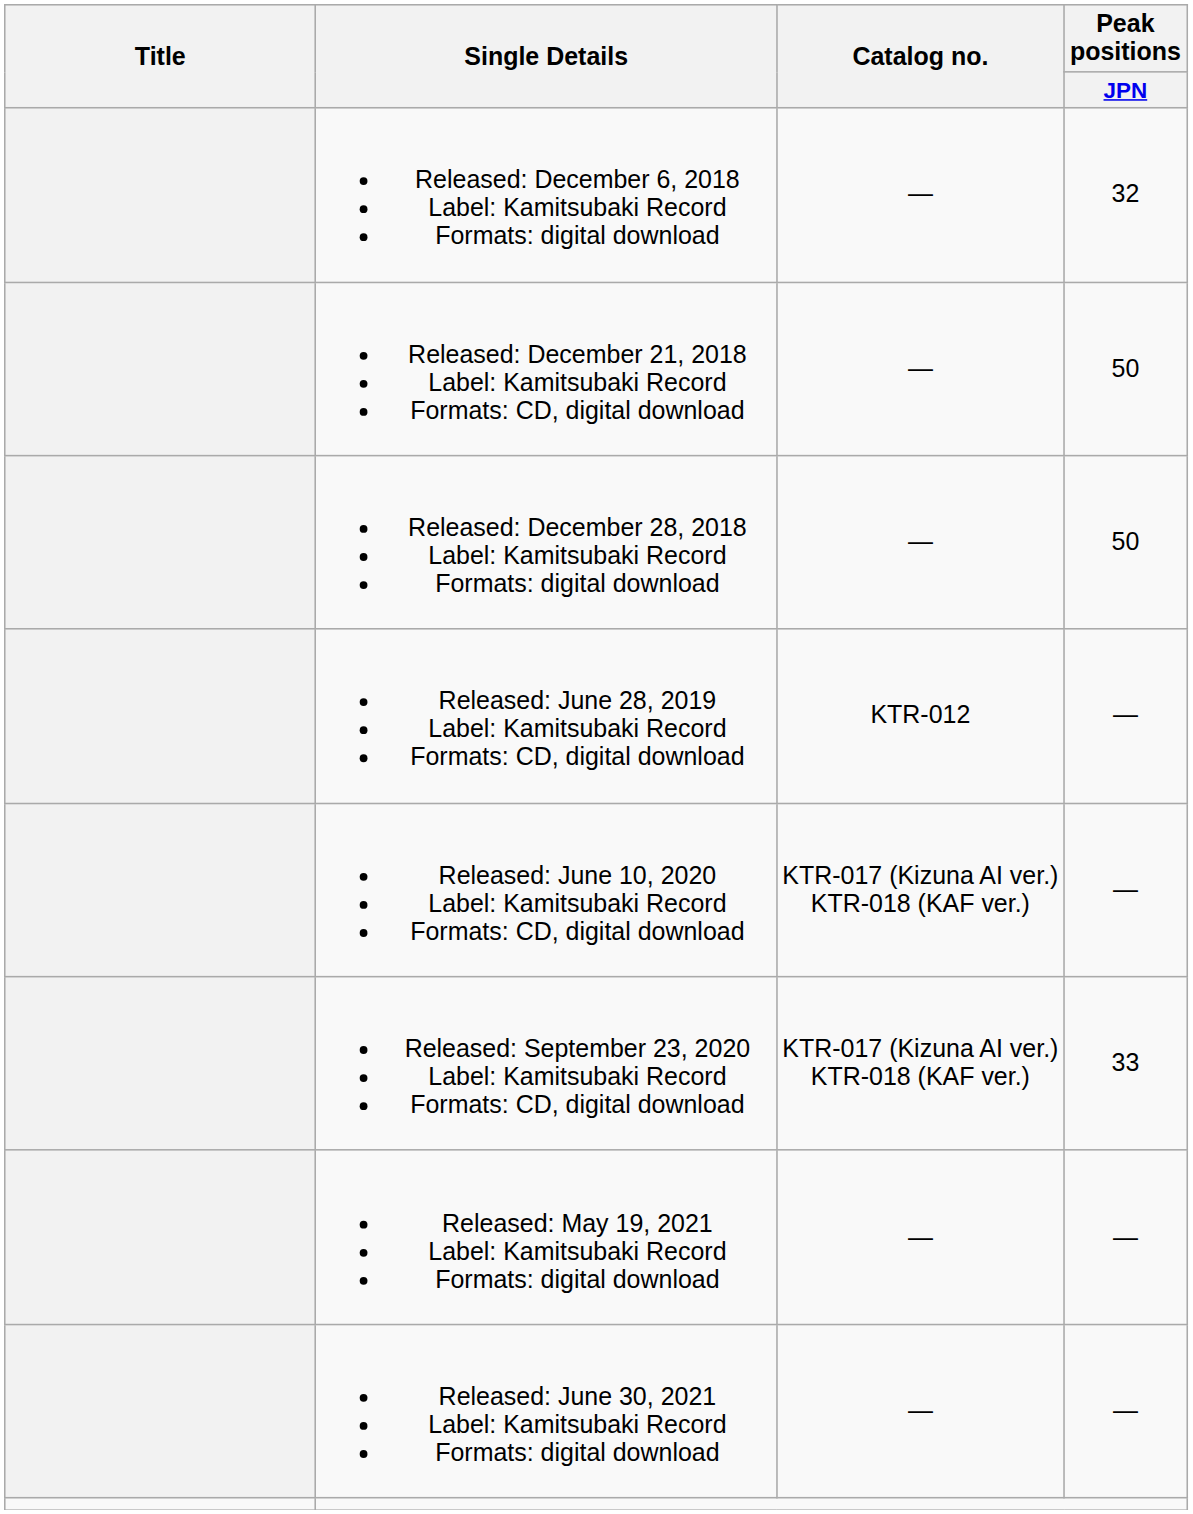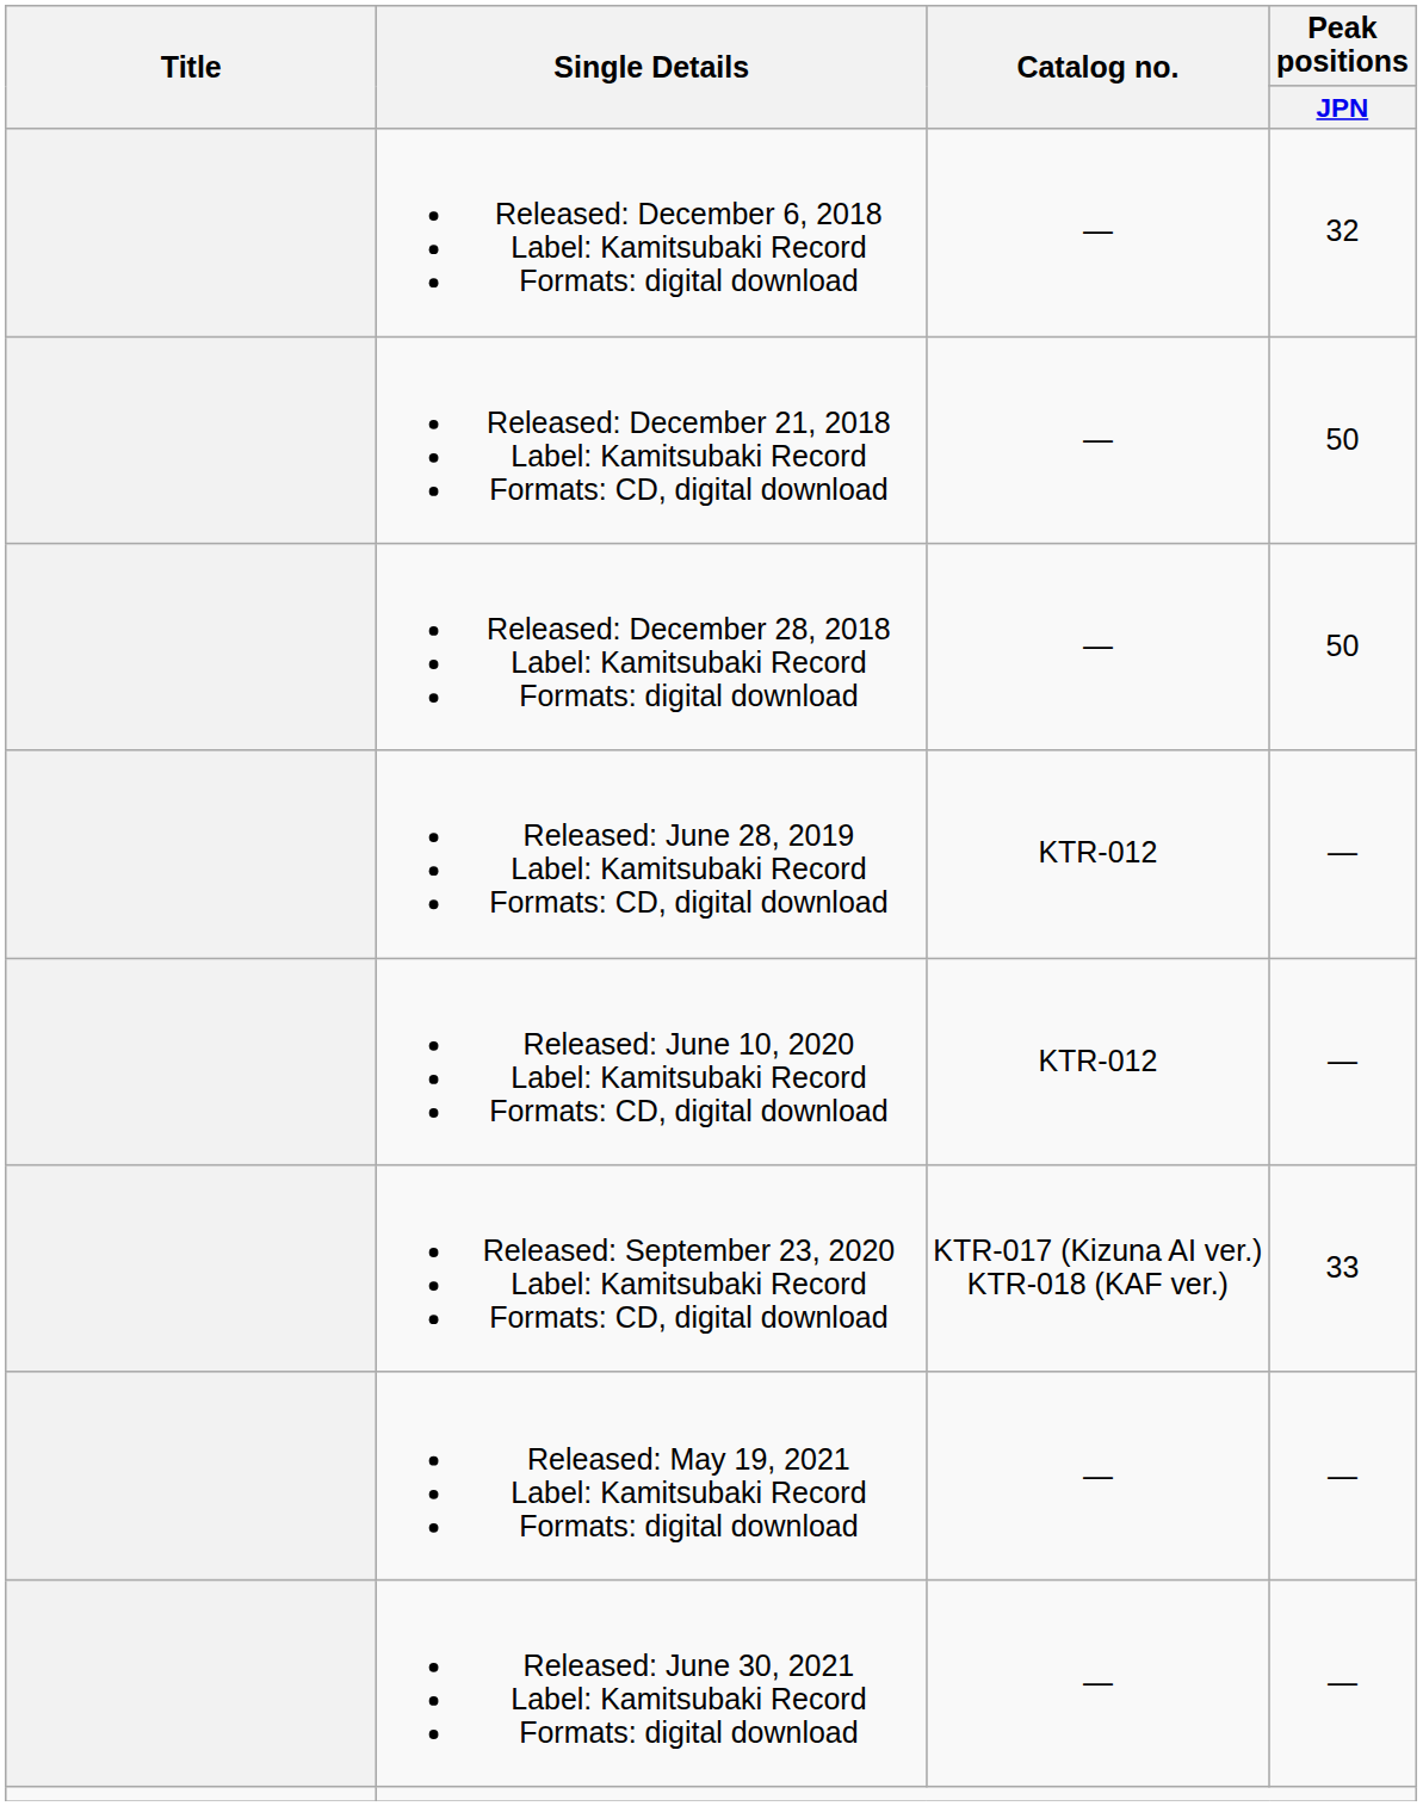row 7 | Catalog no.: KTR-017 (Kizuna AI ver.) KTR-018 (KAF ver.) -> KTR-012
